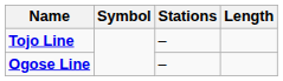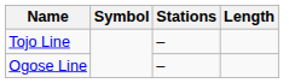Tojo Line | Name: bold -> normal
Ogose Line | Name: bold -> normal
